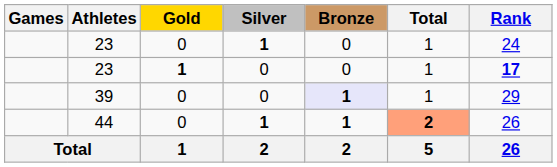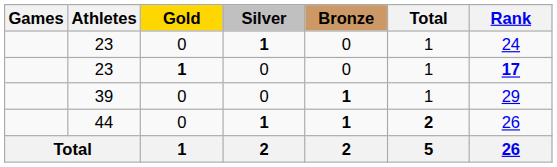39 | Bronze: lavender background -> no background
44 | Total: lightsalmon background -> no background
